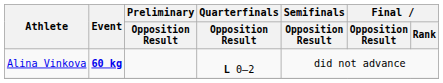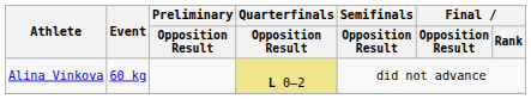Alina Vinkova | Event: bold -> normal
Alina Vinkova | Quarterfinals / Opposition Result: no background -> khaki background
